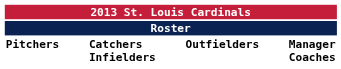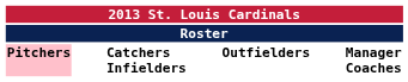Pitchers | column 1: no background -> pink background
